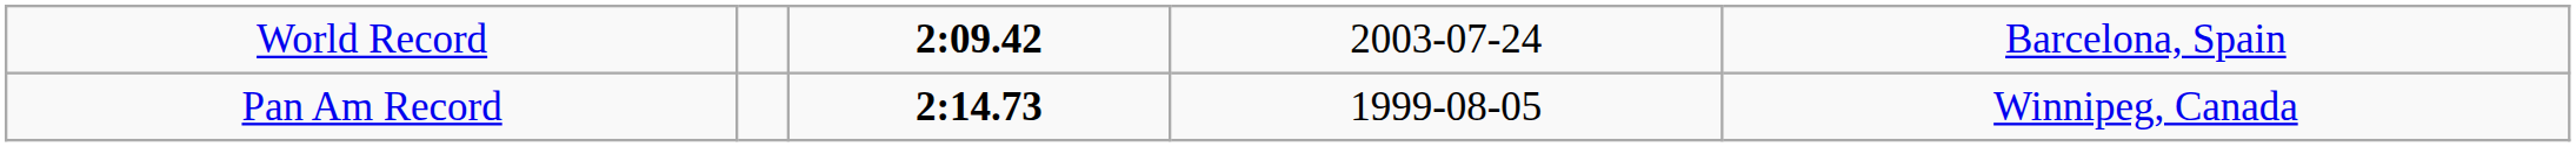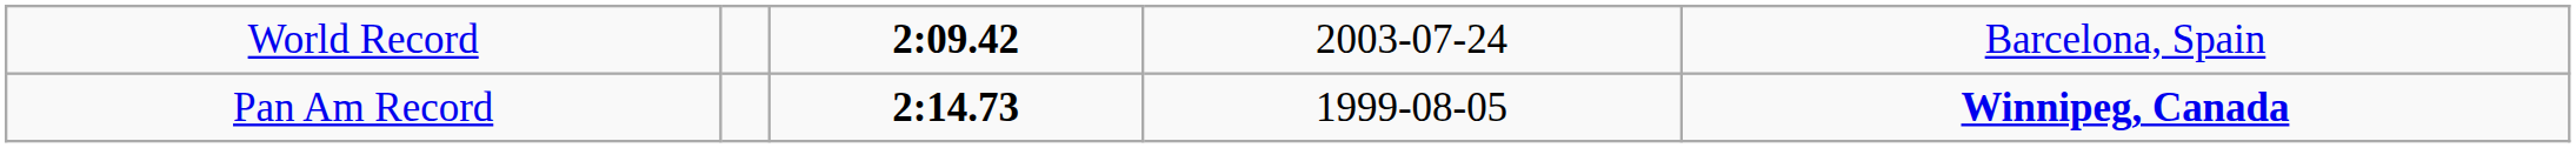Pan Am Record | column 5: normal -> bold
